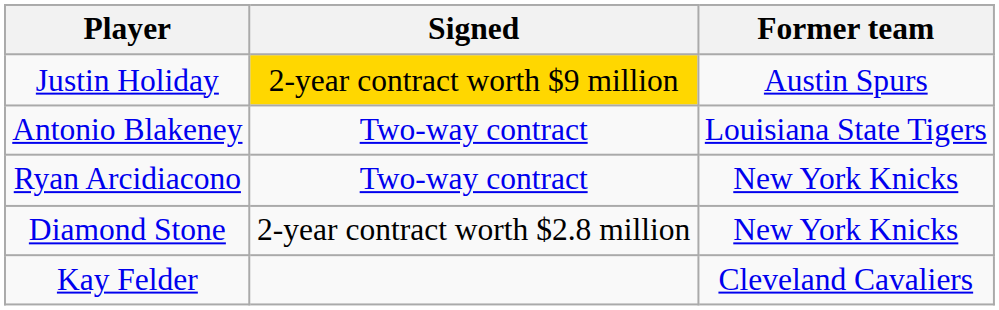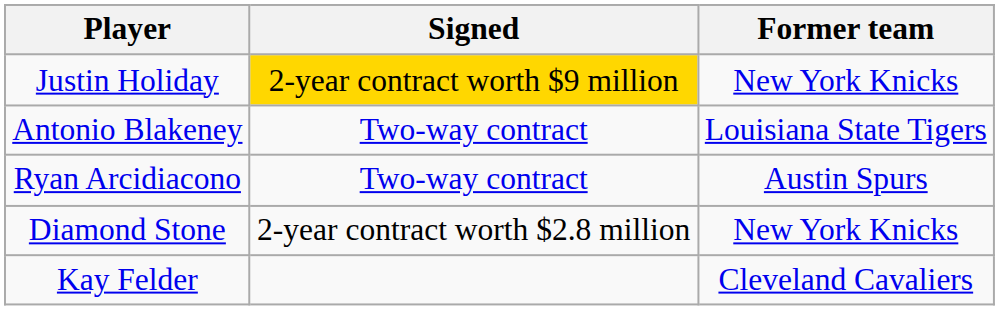Justin Holiday | Former team: Austin Spurs -> New York Knicks
Ryan Arcidiacono | Former team: New York Knicks -> Austin Spurs
